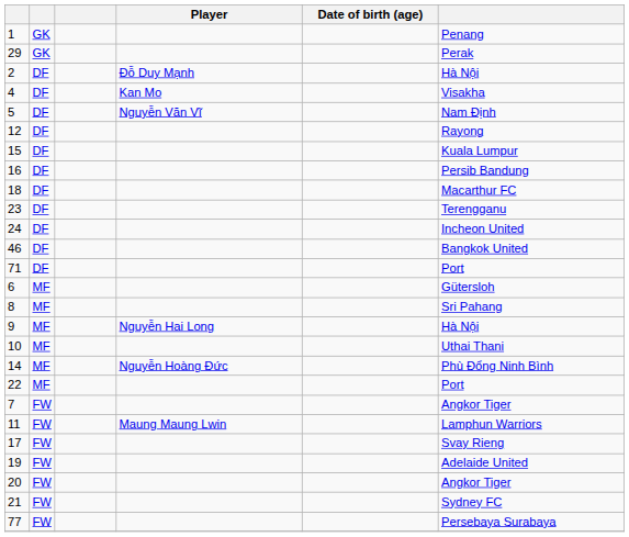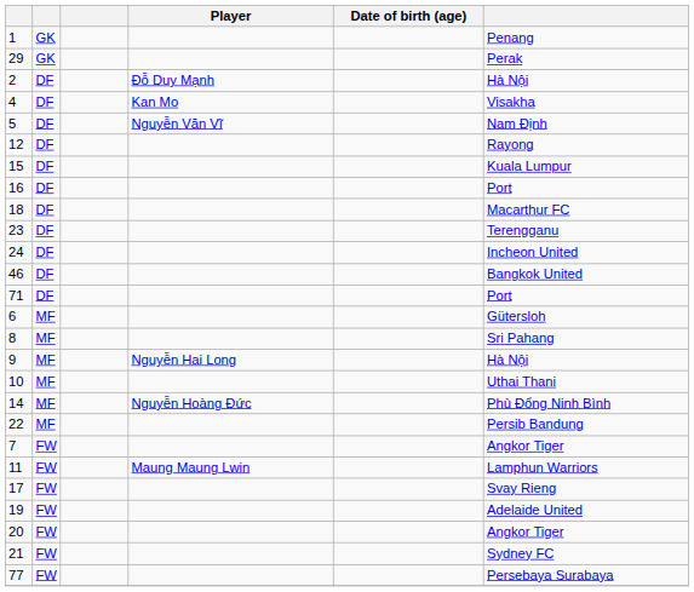16 | column 6: Persib Bandung -> Port
22 | column 6: Port -> Persib Bandung
